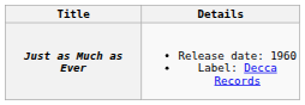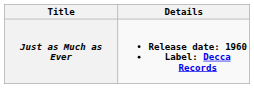Just as Much as Ever | Details: normal -> bold
